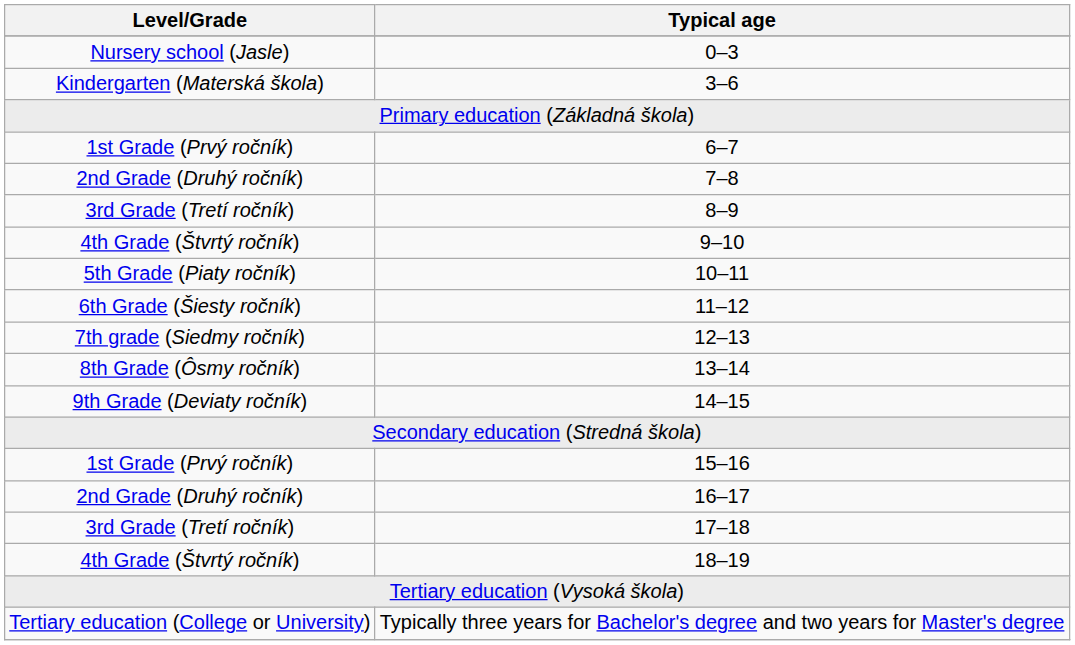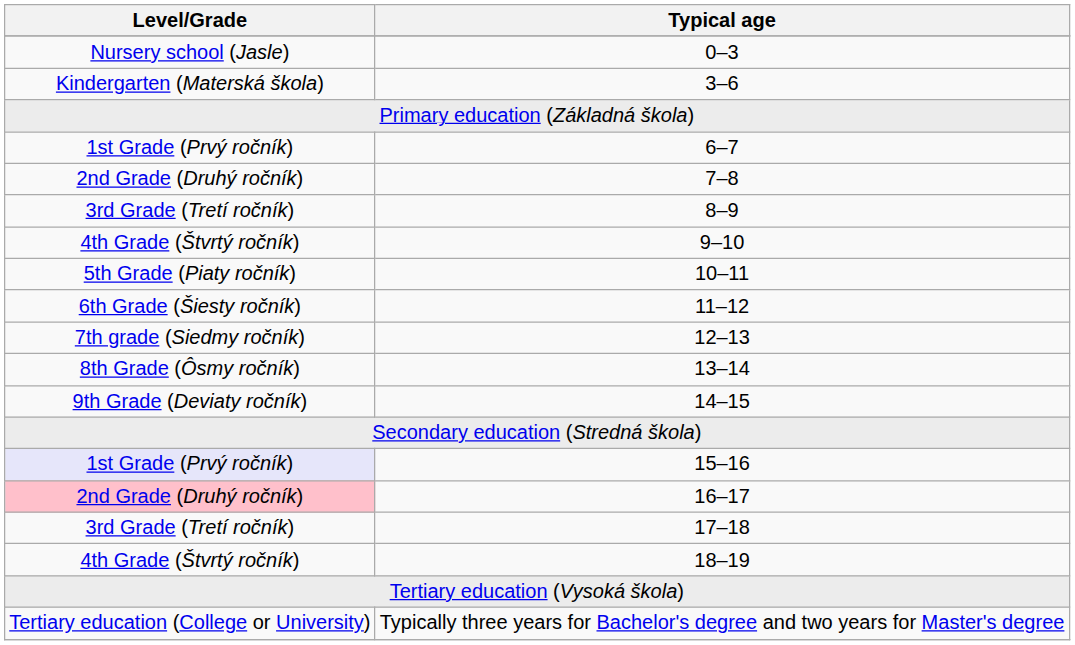15–16 | Level/Grade: no background -> lavender background
16–17 | Level/Grade: no background -> pink background
